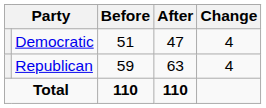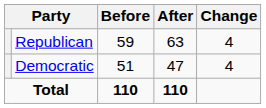rows swapped: Republican <-> Democratic
